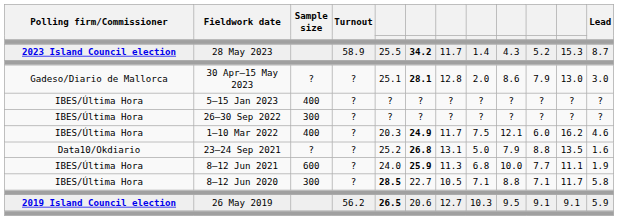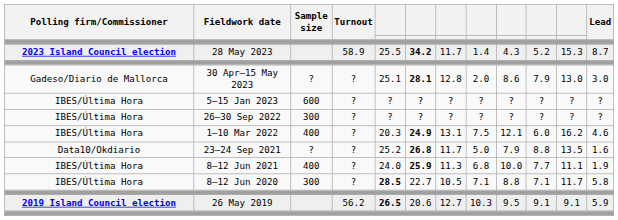5–15 Jan 2023 | Sample size: 400 -> 600
1–10 Mar 2022 | column 7: 11.7 -> 13.1
23–24 Sep 2021 | column 7: 13.1 -> 11.7
8–12 Jun 2021 | Sample size: 600 -> 400
